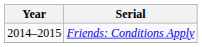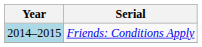Friends: Conditions Apply | Year: no background -> lightblue background
